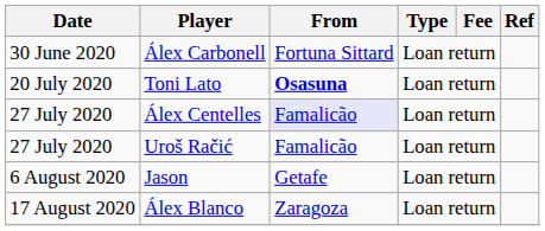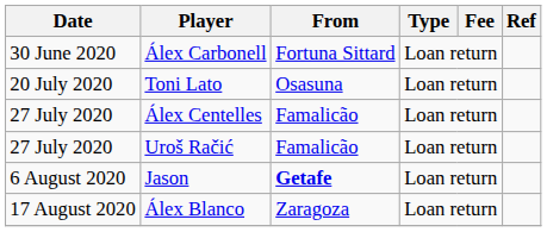Toni Lato | From: bold -> normal
Álex Centelles | From: lavender background -> no background
Jason | From: normal -> bold
